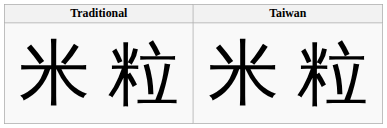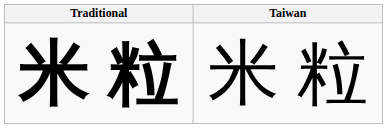row 2 | Traditional: normal -> bold
